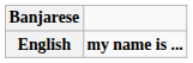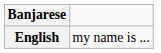English | column 2: bold -> normal
